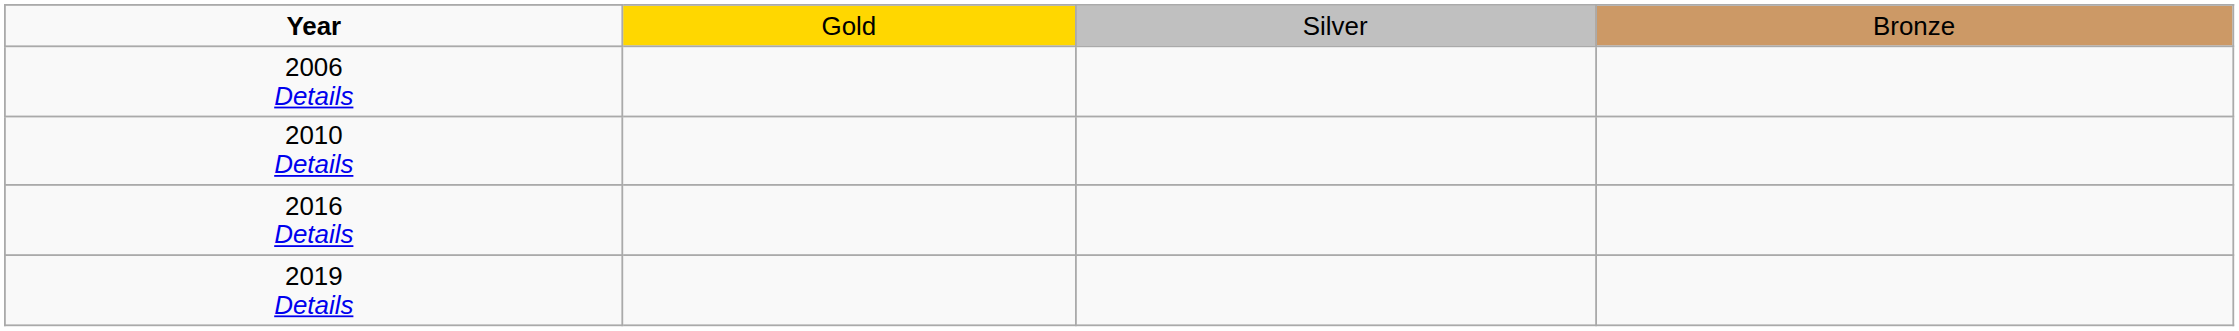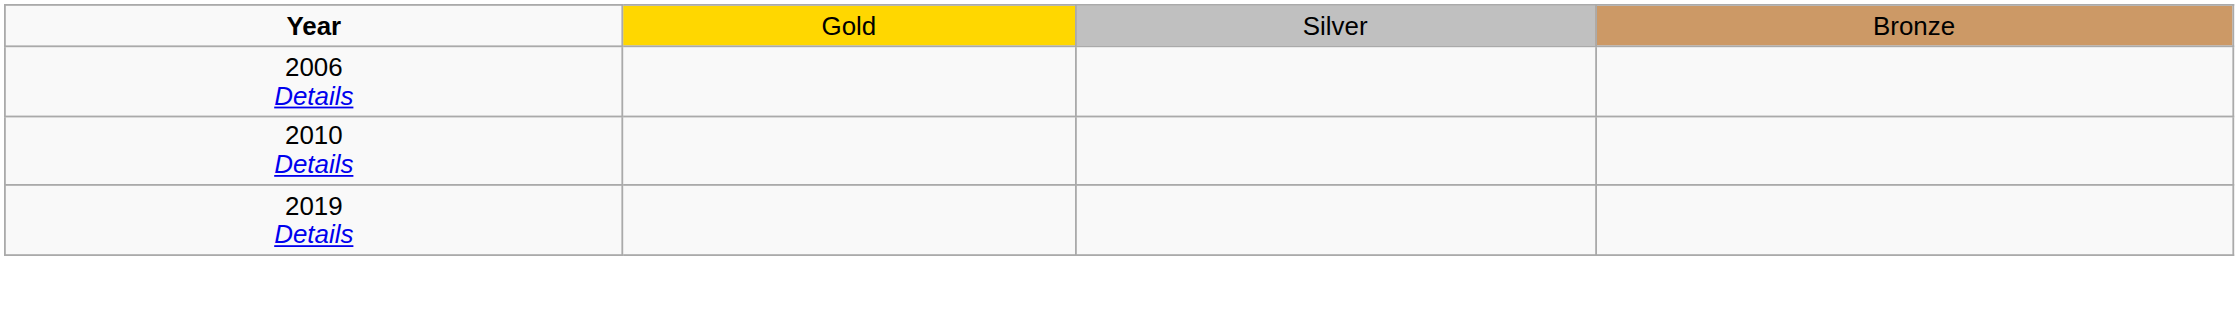- row: 2016 Details
